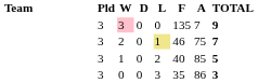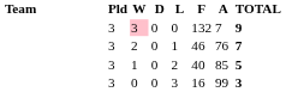row 2 | column 6: 135 -> 132
row 3 | column 5: khaki background -> no background
row 3 | column 7: 75 -> 76
row 5 | column 6: 35 -> 16
row 5 | column 7: 86 -> 99
